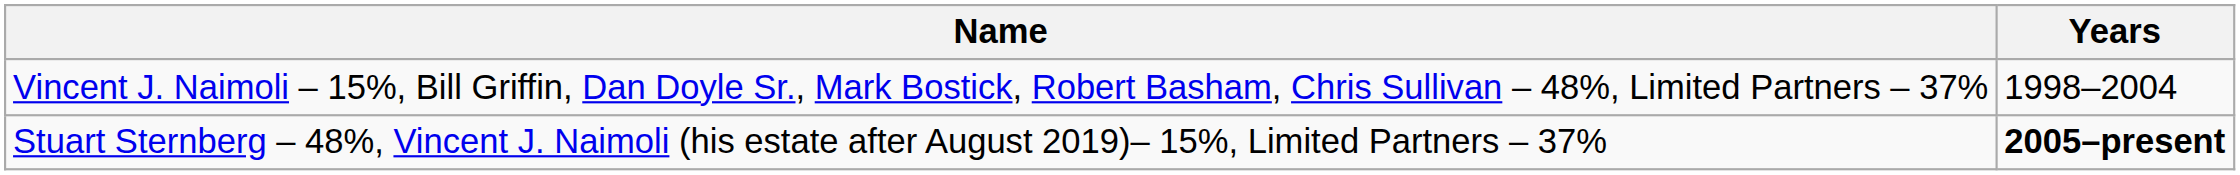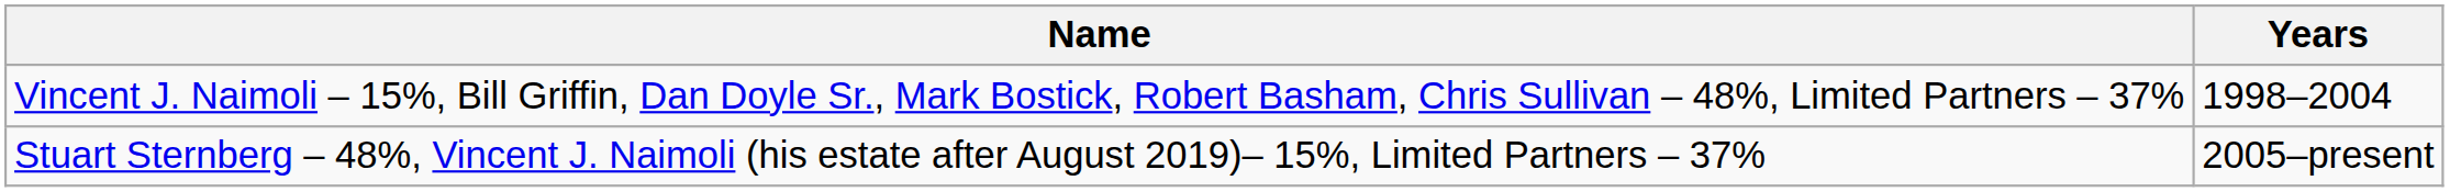row 3 | Years: bold -> normal
